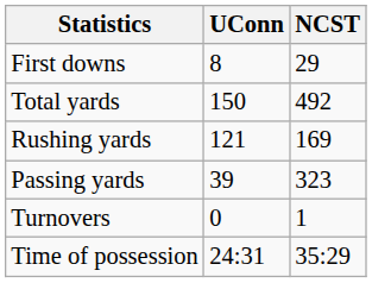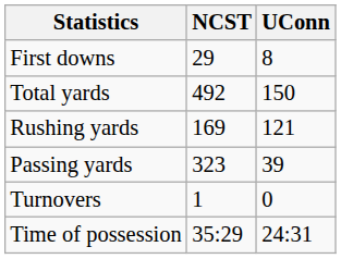columns swapped: UConn <-> NCST
